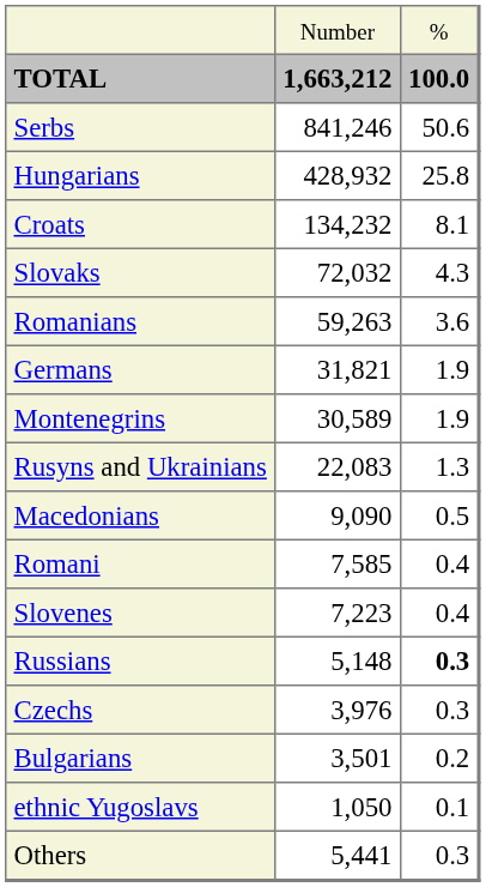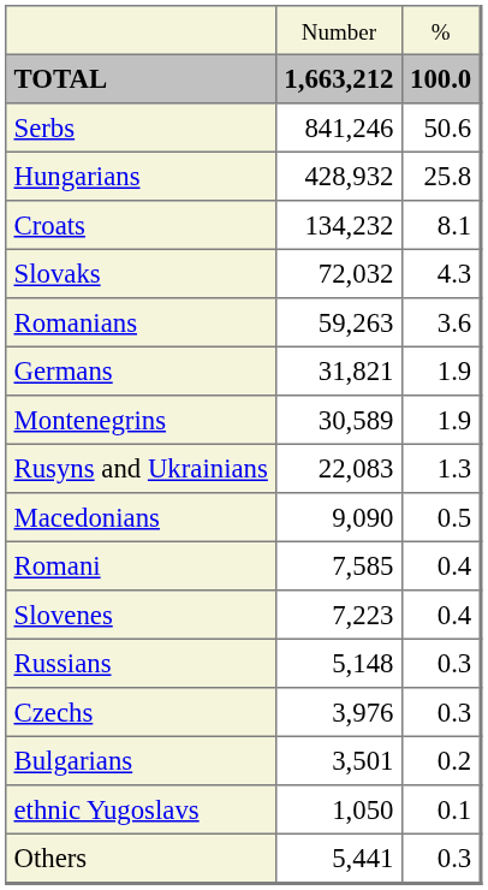Russians | column 3: bold -> normal
